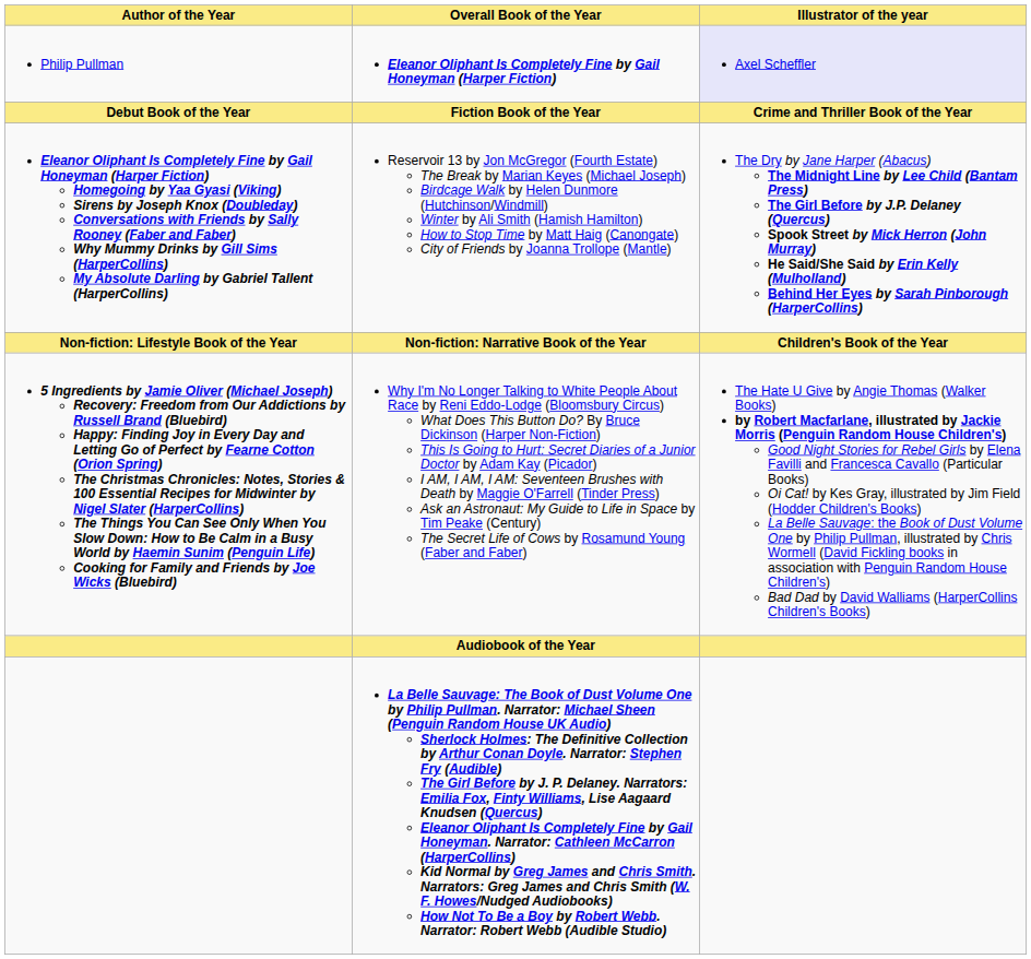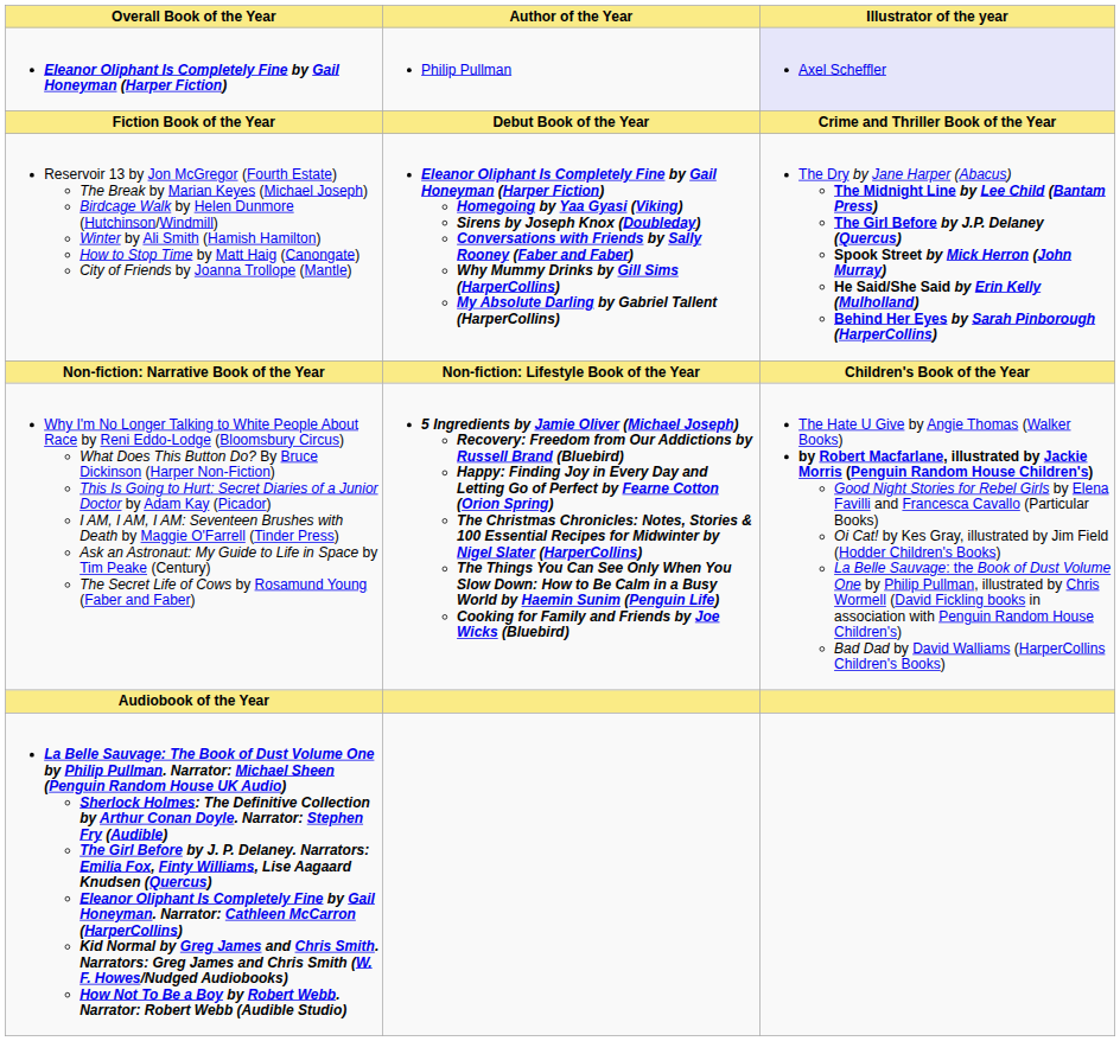columns swapped: Overall Book of the Year <-> Author of the Year
